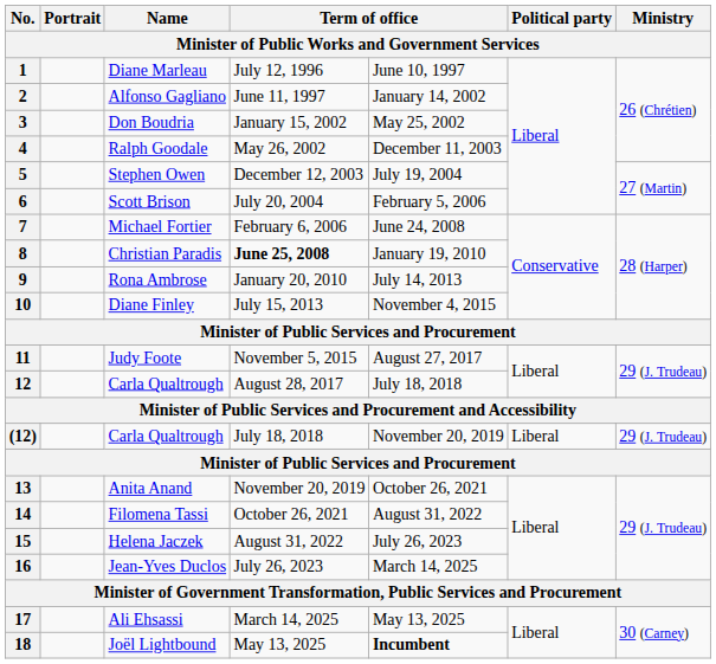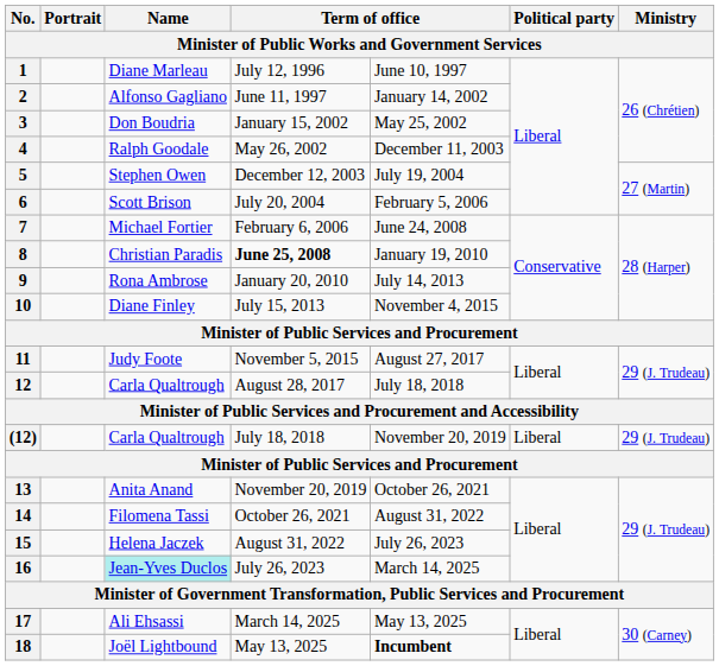16 | Name / Minister of Public Works and Government Services: no background -> paleturquoise background
